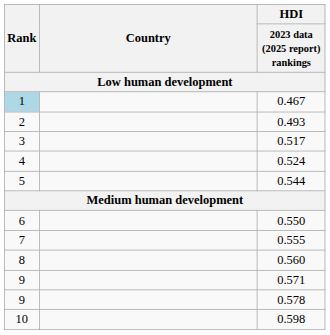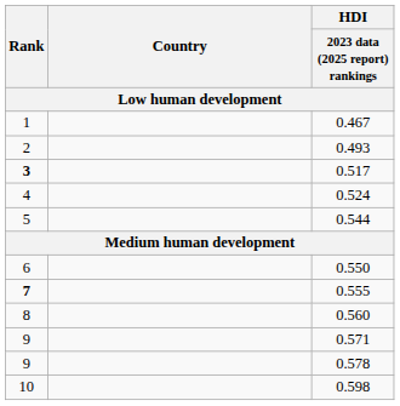0.467 | Rank: lightblue background -> no background
0.517 | Rank: normal -> bold
0.555 | Rank: normal -> bold
